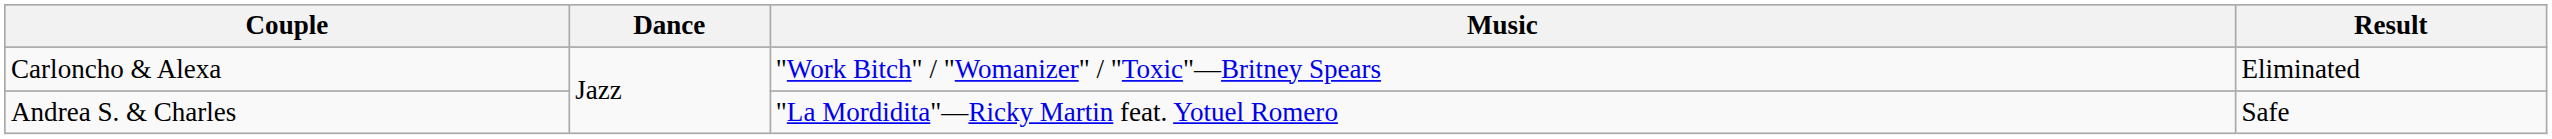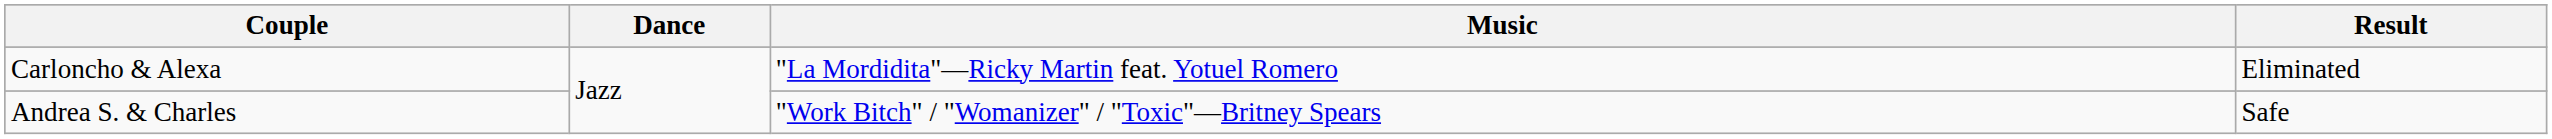Carloncho & Alexa | Music: "Work Bitch" / "Womanizer" / "Toxic"—Britney Spears -> "La Mordidita"—Ricky Martin feat. Yotuel Romero
Andrea S. & Charles | Music: "La Mordidita"—Ricky Martin feat. Yotuel Romero -> "Work Bitch" / "Womanizer" / "Toxic"—Britney Spears
